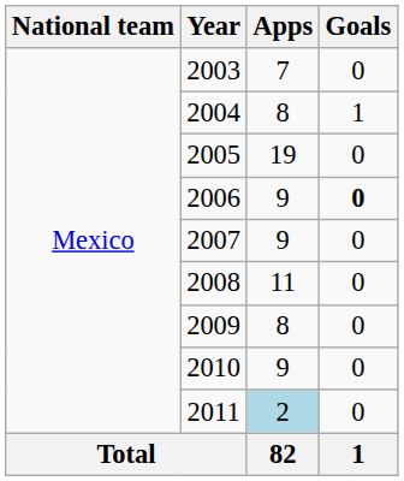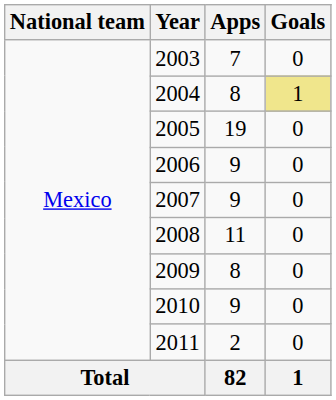2004 | Goals: no background -> khaki background
2006 | Goals: bold -> normal
2011 | Apps: lightblue background -> no background
